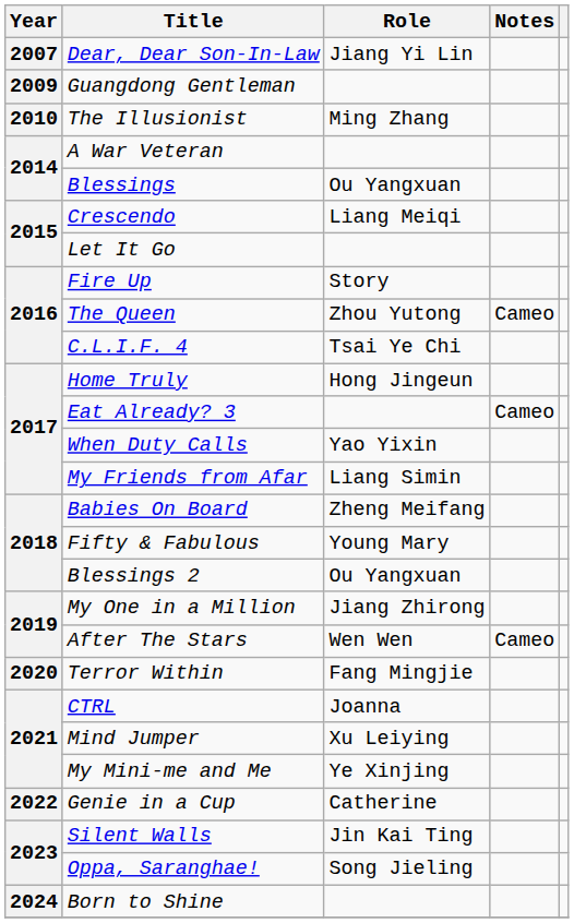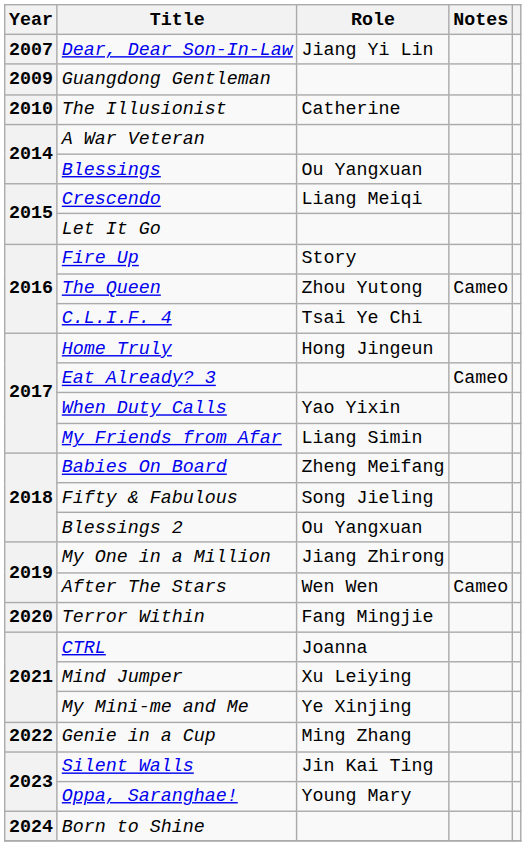The Illusionist | Role: Ming Zhang -> Catherine
Fifty & Fabulous | Role: Young Mary -> Song Jieling
Genie in a Cup | Role: Catherine -> Ming Zhang
Oppa, Saranghae! | Role: Song Jieling -> Young Mary
